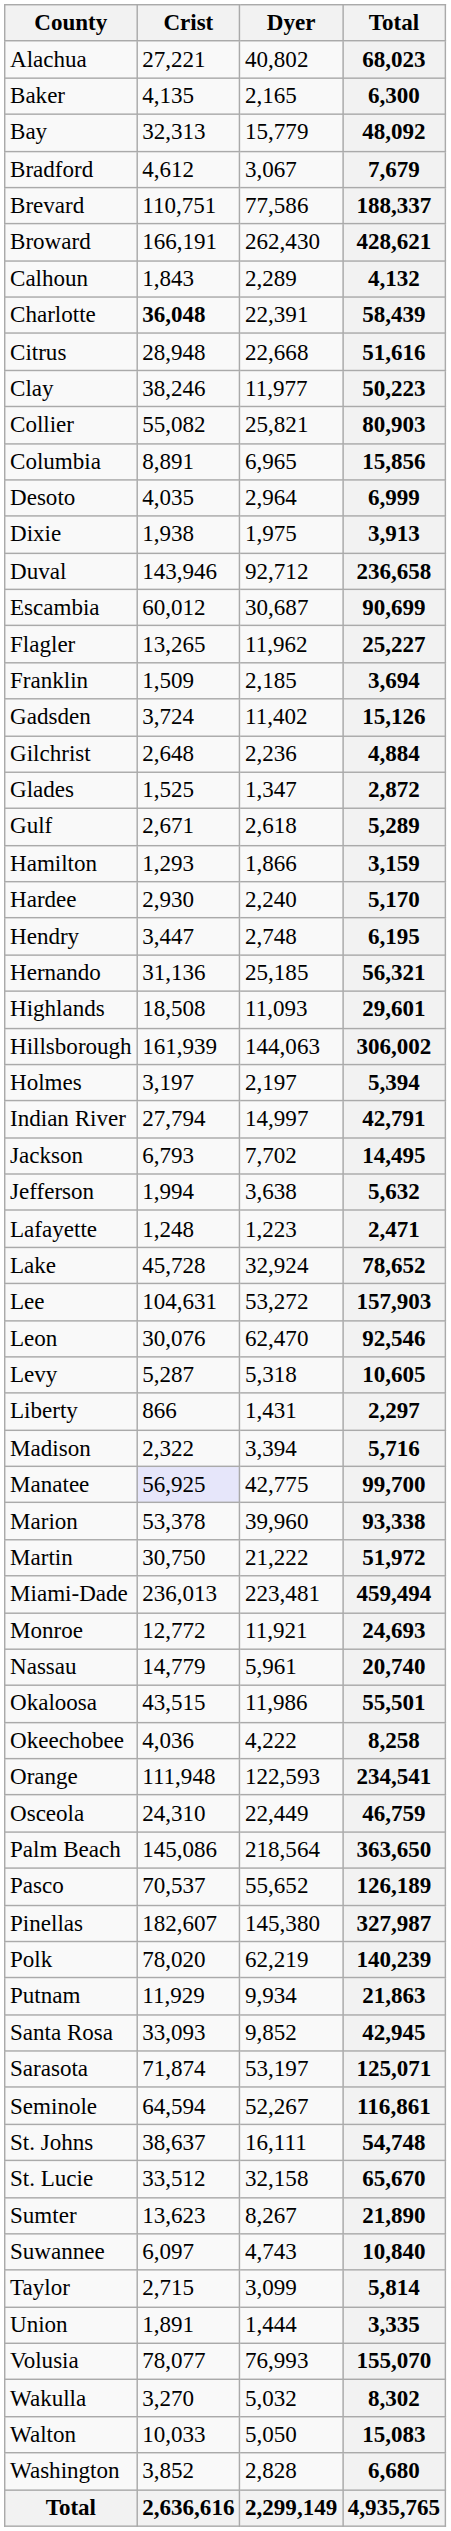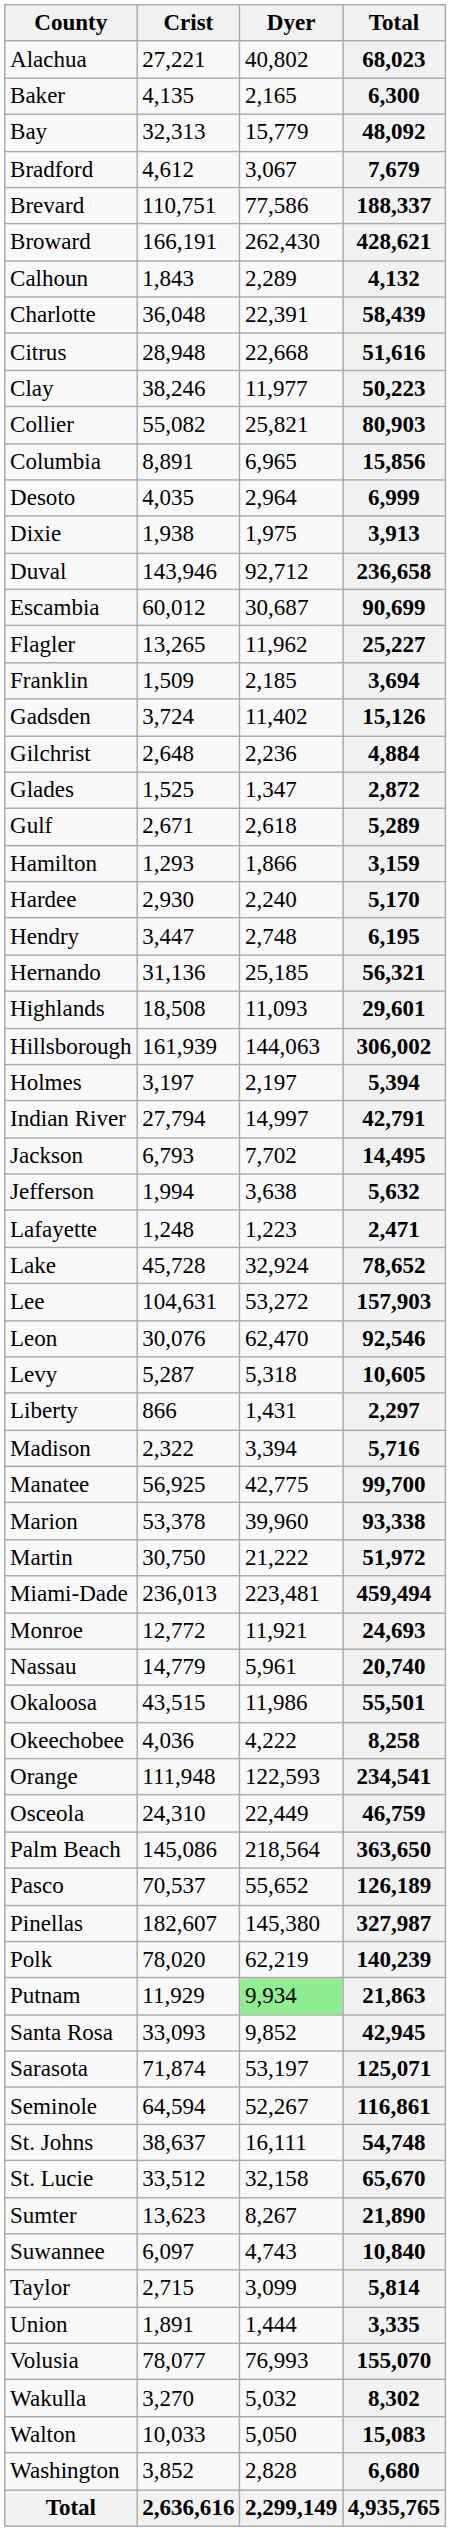58,439 | Crist: bold -> normal
99,700 | Crist: lavender background -> no background
21,863 | Dyer: no background -> lightgreen background
